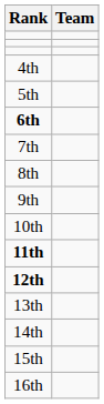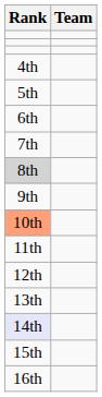row 7 | Rank: bold -> normal
row 9 | Rank: no background -> lightgrey background
row 11 | Rank: no background -> lightsalmon background
row 12 | Rank: bold -> normal
row 13 | Rank: bold -> normal
row 15 | Rank: no background -> lavender background
